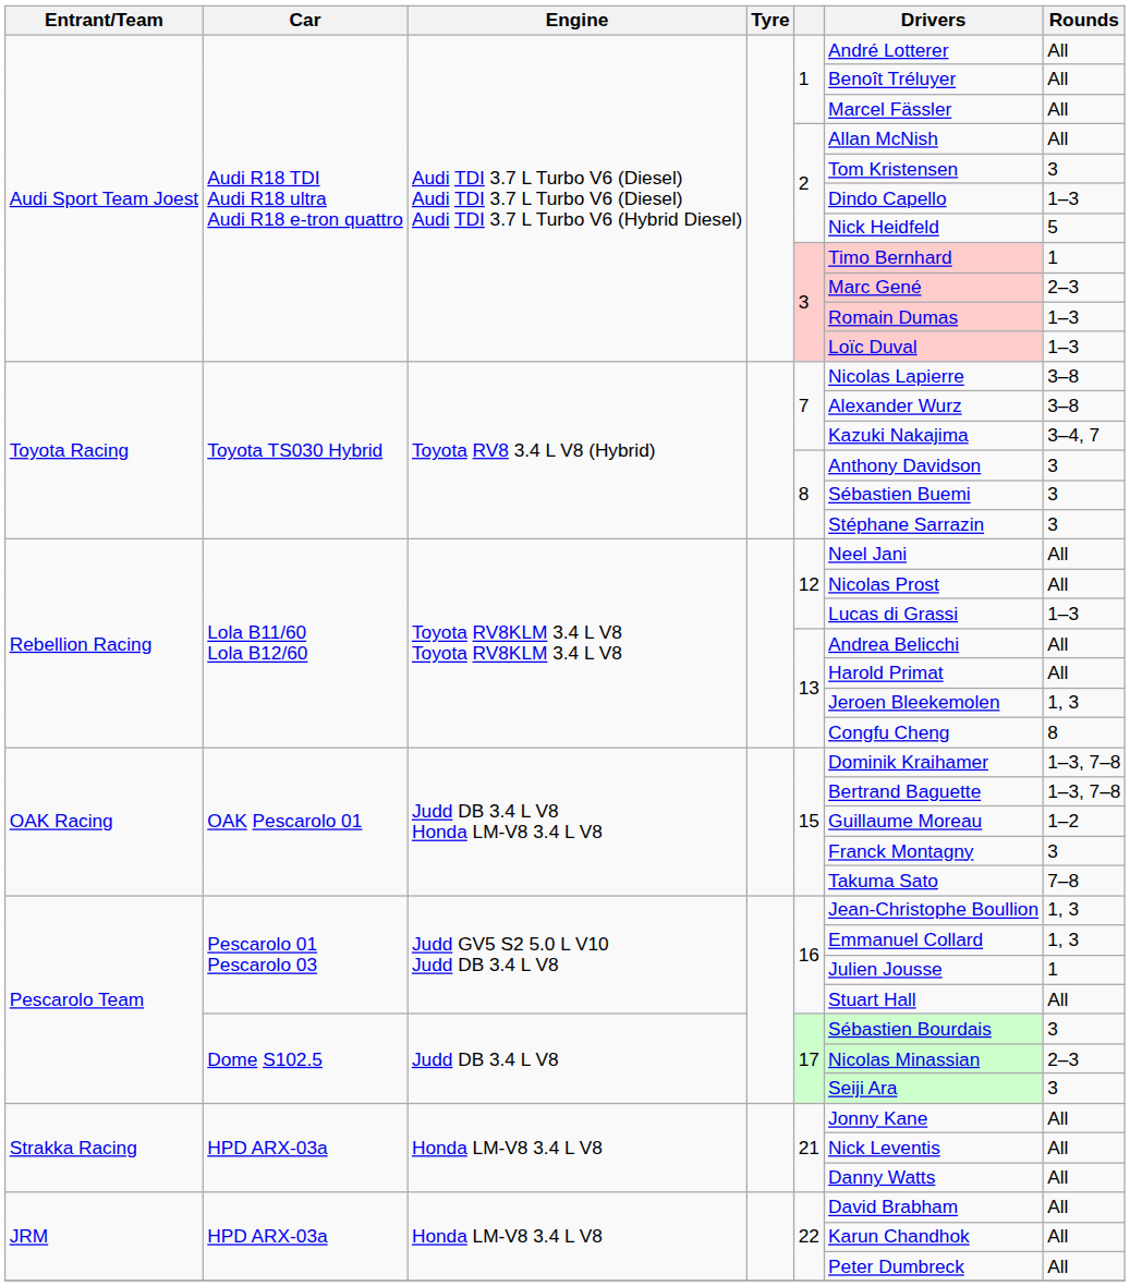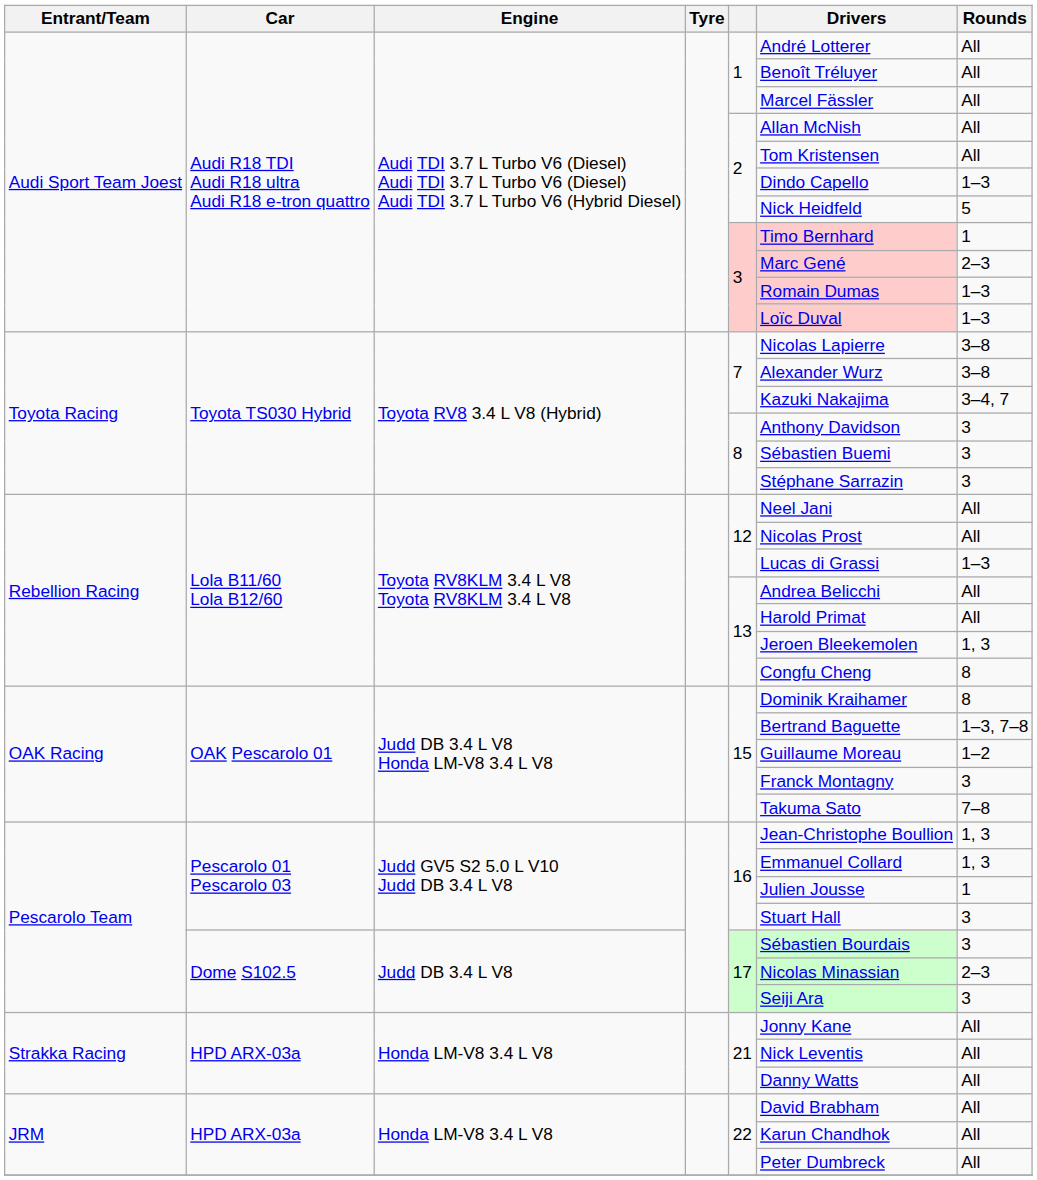row 6 | Rounds: 3 -> All
row 26 | Rounds: 1–3, 7–8 -> 8
row 34 | Rounds: All -> 3
